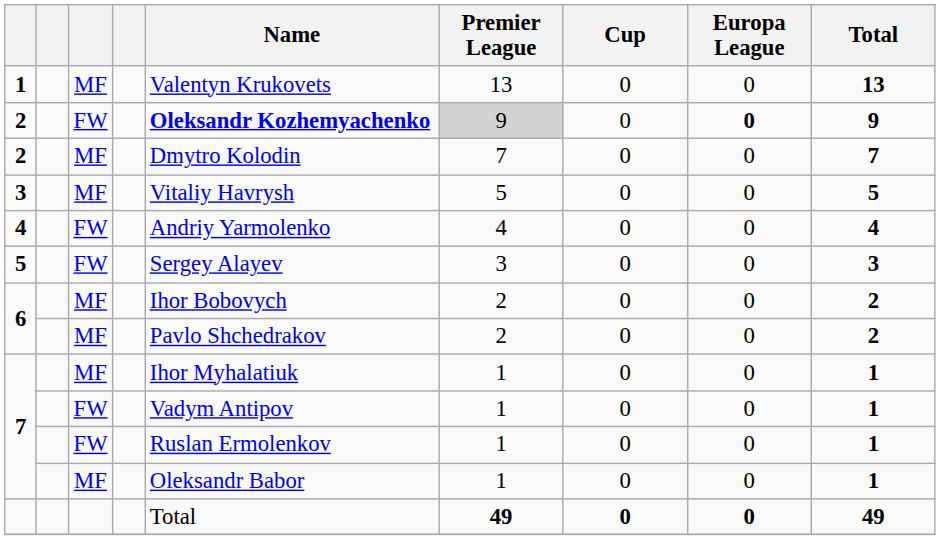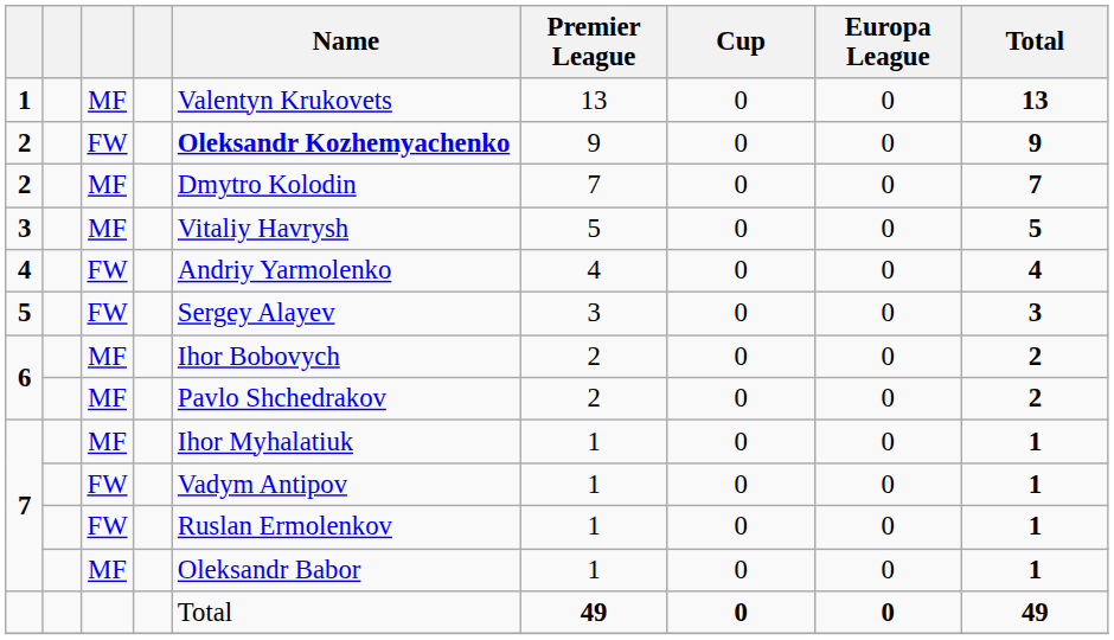2 / FW | Premier League: lightgrey background -> no background
2 / FW | Europa League: bold -> normal
